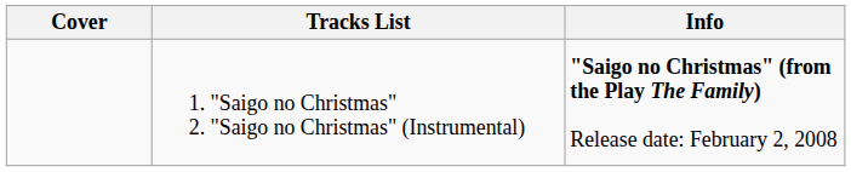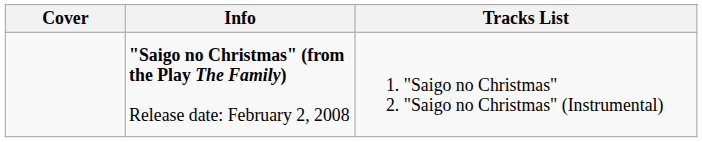columns swapped: Info <-> Tracks List
